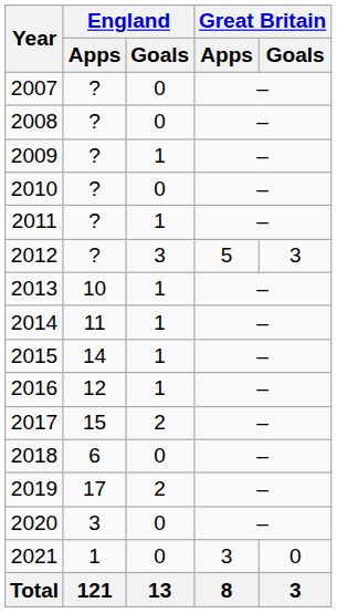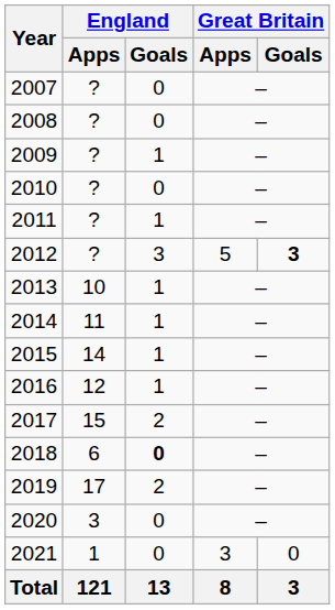2012 | Great Britain / Goals: normal -> bold
2018 | England / Goals: normal -> bold
